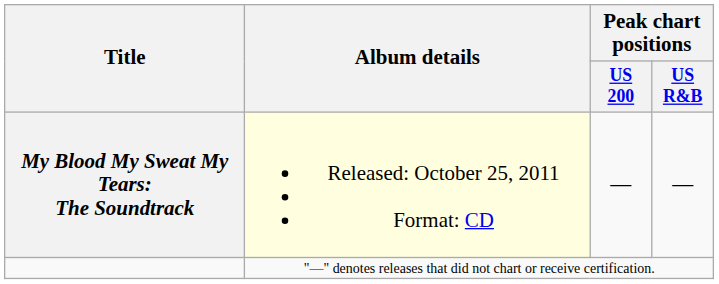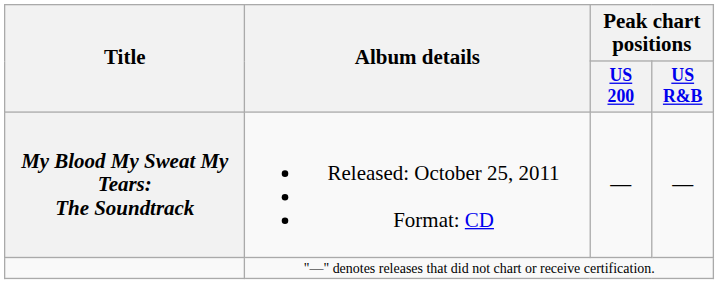My Blood My Sweat My Tears: The Soundtrack | Album details: lightyellow background -> no background
